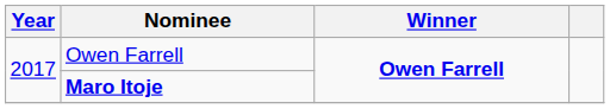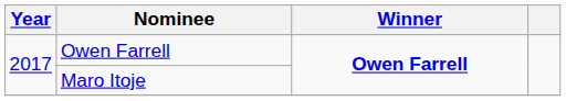Maro Itoje | Nominee: bold -> normal
